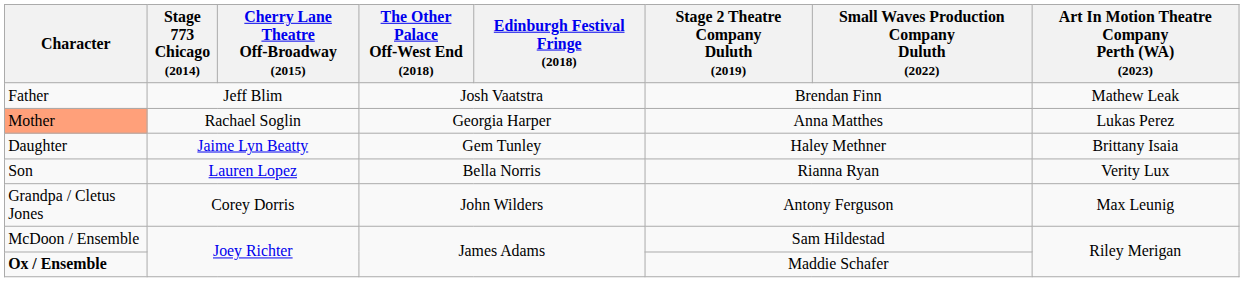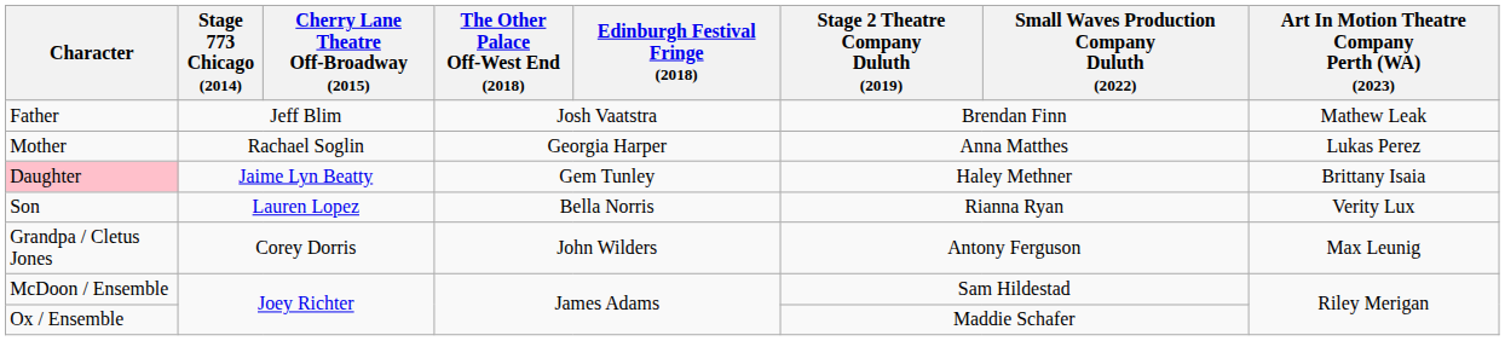Mother | Character: lightsalmon background -> no background
Daughter | Character: no background -> pink background
Ox / Ensemble | Character: bold -> normal
